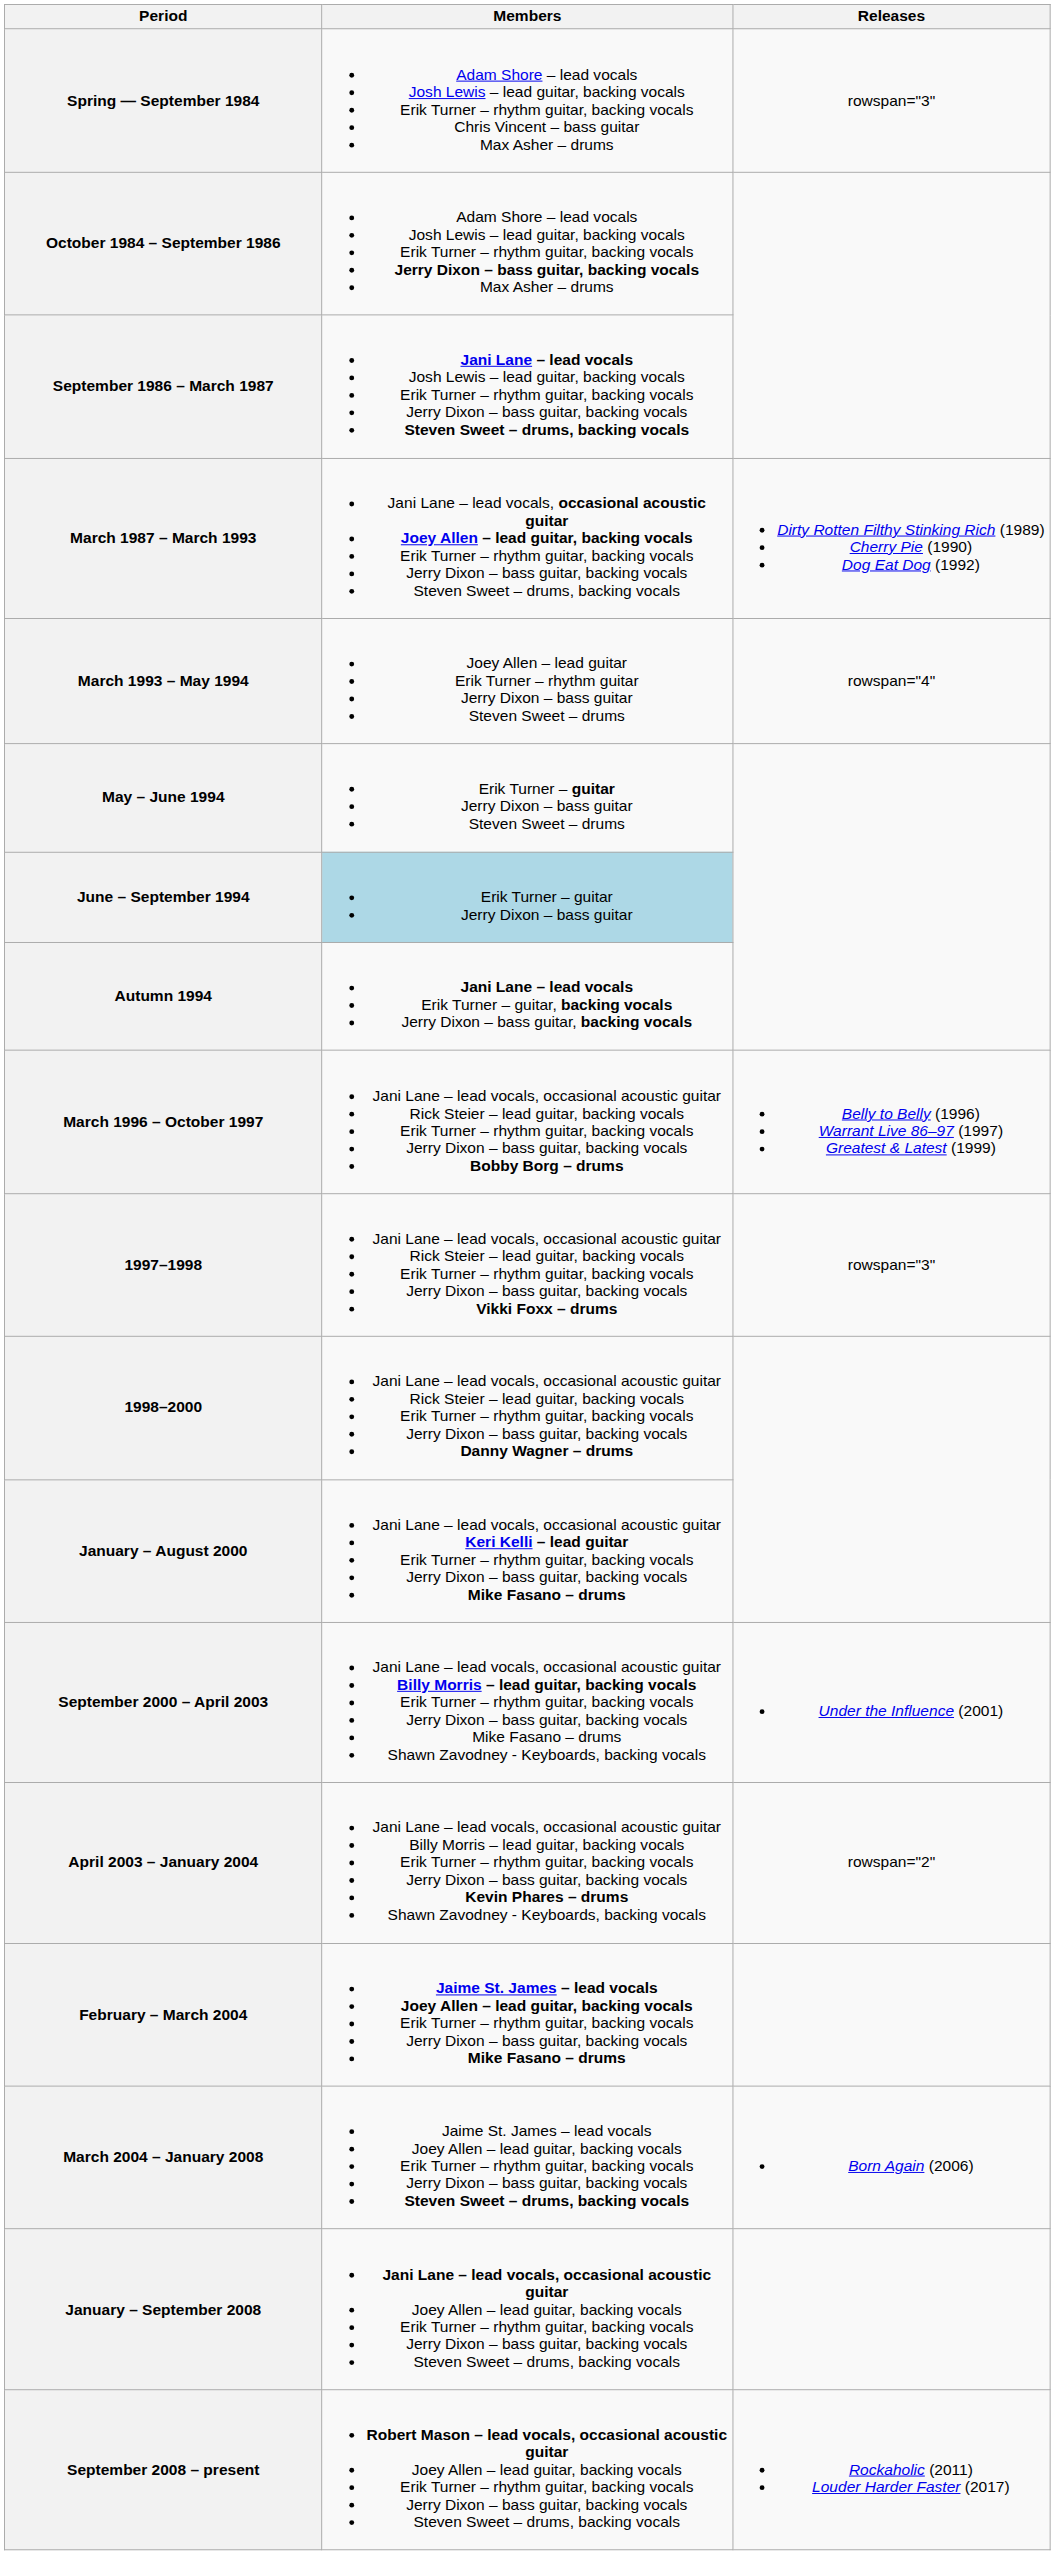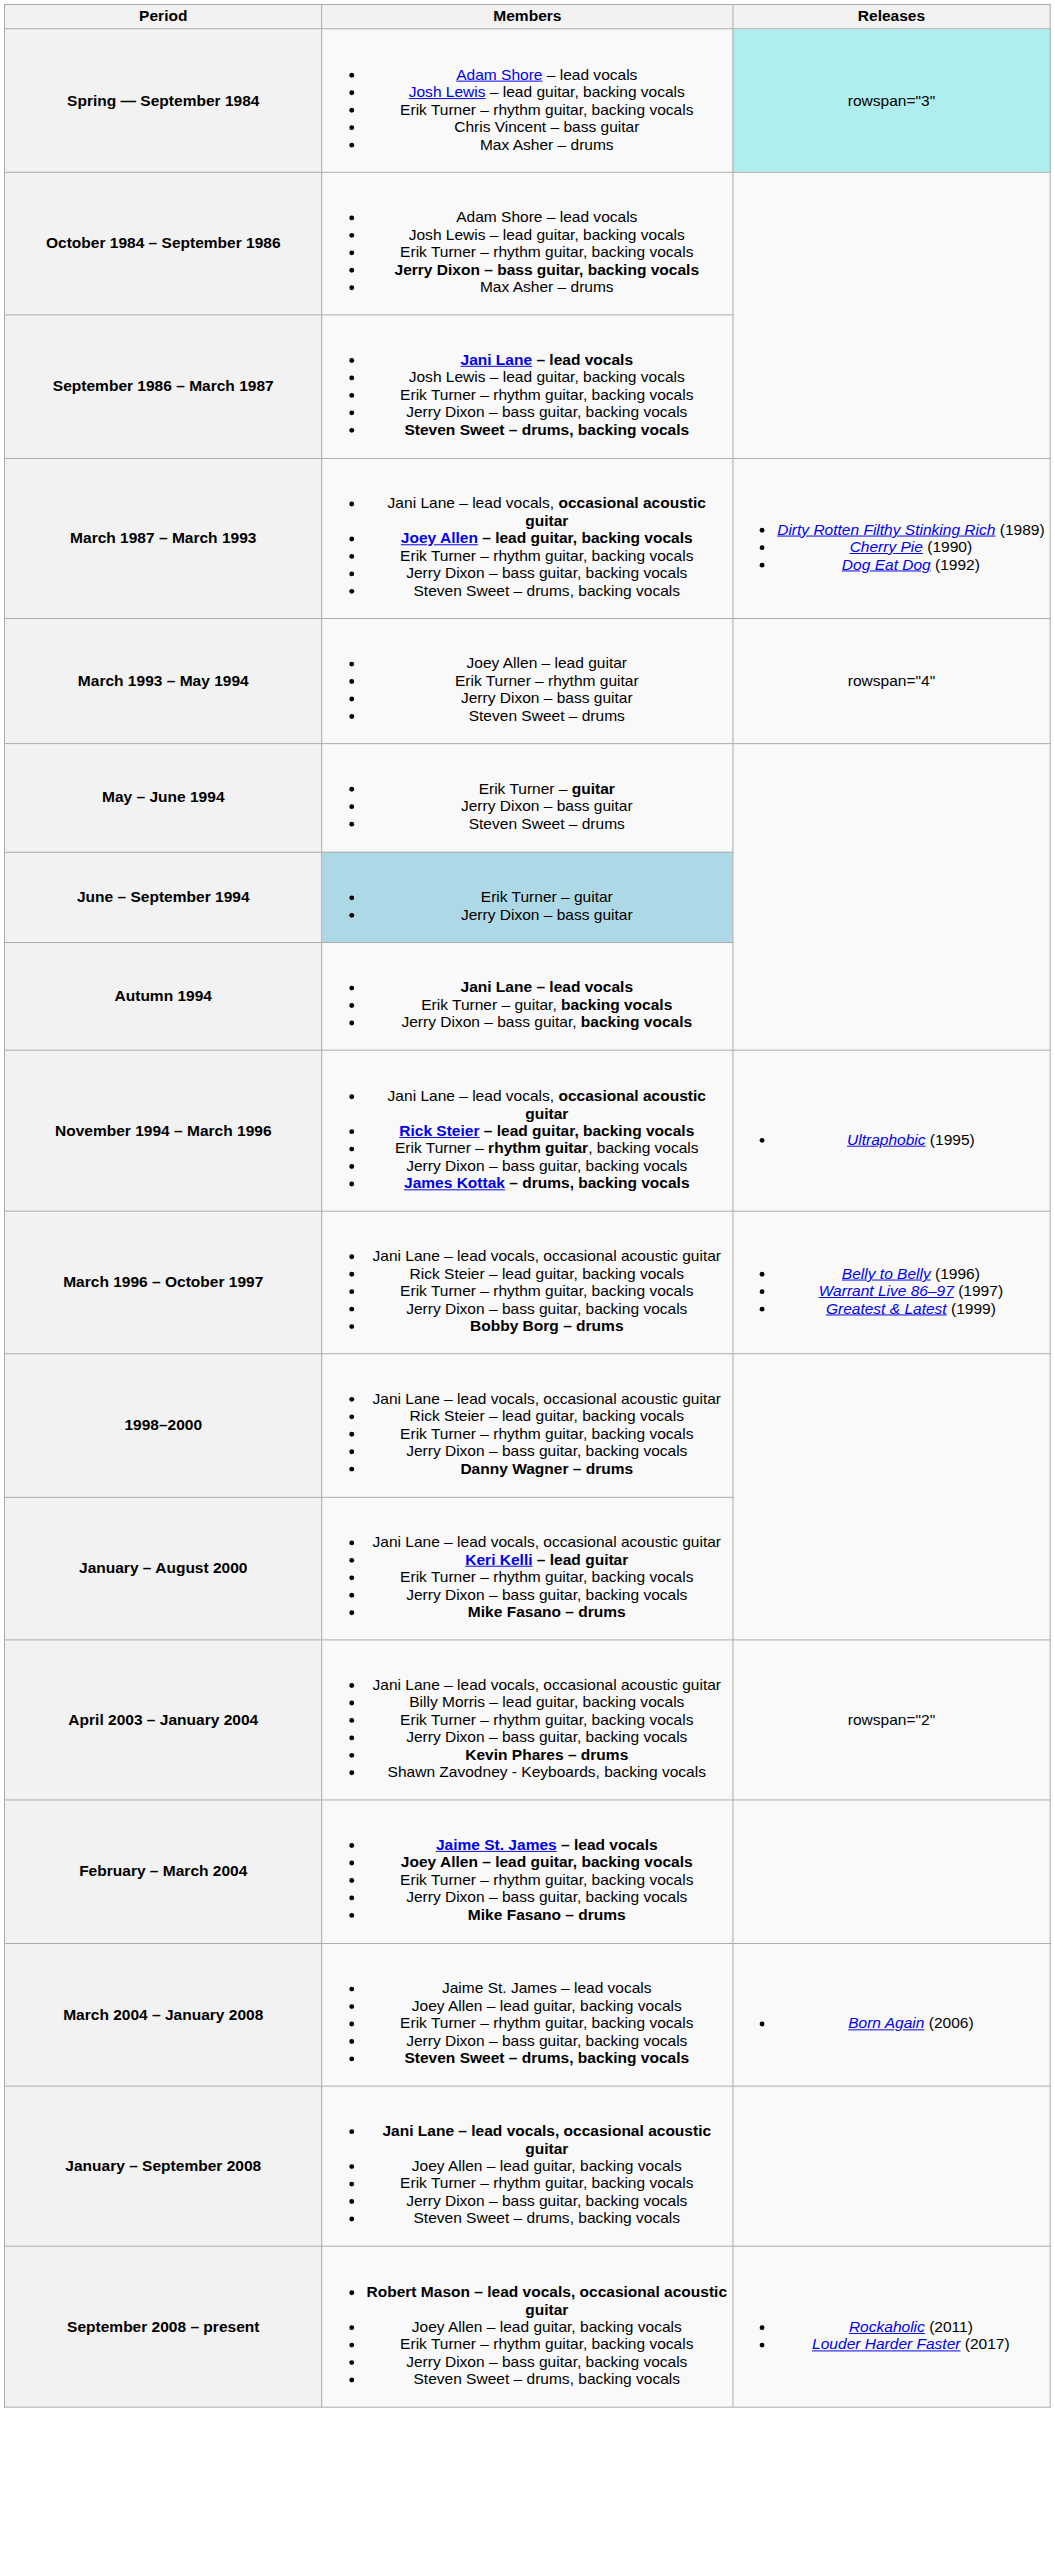Spring — September 1984 | Releases: no background -> paleturquoise background
+ row: November 1994 – March 1996 | Jani Lane – lead vocals, occasional acoustic guitar Rick Steier – lead guitar, backing vocals Erik Turner – rhythm guitar, backing vocals Jerry Dixon – bass guitar, backing vocals James Kottak – drums, backing vocals | Ultraphobic (1995)
- row: 1997–1998 | Jani Lane – lead vocals, occasional acoustic guitar Rick Steier – lead guitar, backing vocals Erik Turner – rhythm guitar, backing vocals Jerry Dixon – bass guitar, backing vocals Vikki Foxx – drums | rowspan="3"
- row: September 2000 – April 2003 | Jani Lane – lead vocals, occasional acoustic guitar Billy Morris – lead guitar, backing vocals Erik Turner – rhythm guitar, backing vocals Jerry Dixon – bass guitar, backing vocals Mike Fasano – drums Shawn Zavodney - Keyboards, backing vocals | Under the Influence (2001)
